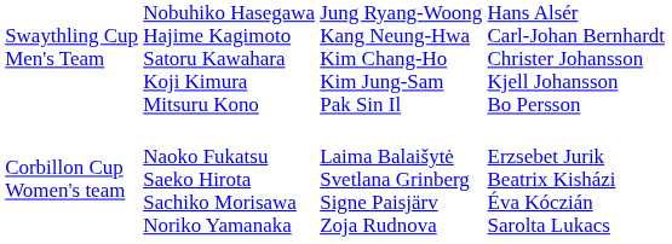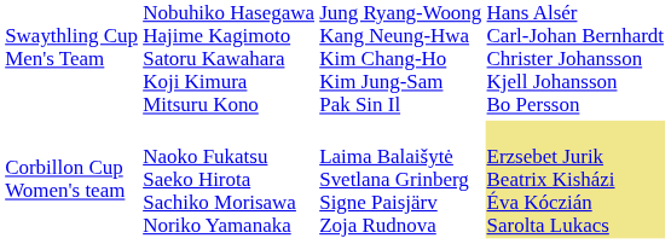Corbillon Cup Women's team | column 4: no background -> khaki background
